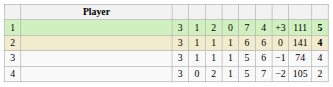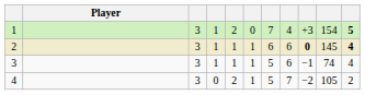row 2 | column 10: 111 -> 154
row 3 | column 9: normal -> bold
row 3 | column 10: 141 -> 145
